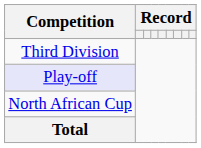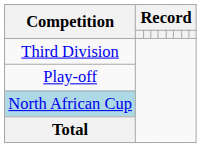Play-off | Competition: lavender background -> no background
North African Cup | Competition: no background -> lightblue background
